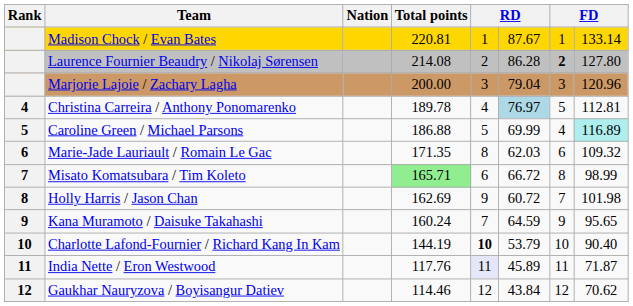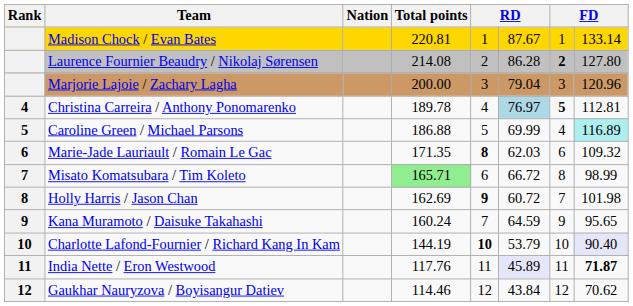Christina Carreira / Anthony Ponomarenko | column 7: normal -> bold
Marie-Jade Lauriault / Romain Le Gac | column 5: normal -> bold
Holly Harris / Jason Chan | column 5: normal -> bold
Charlotte Lafond-Fournier / Richard Kang In Kam | column 8: no background -> lavender background
India Nette / Eron Westwood | column 5: lavender background -> no background
India Nette / Eron Westwood | column 6: no background -> lavender background
India Nette / Eron Westwood | column 8: normal -> bold
